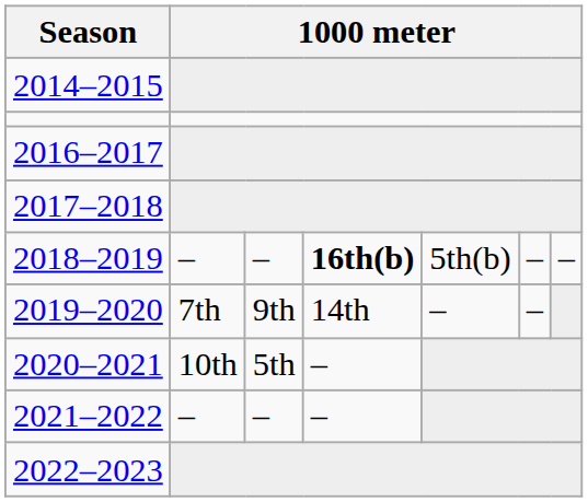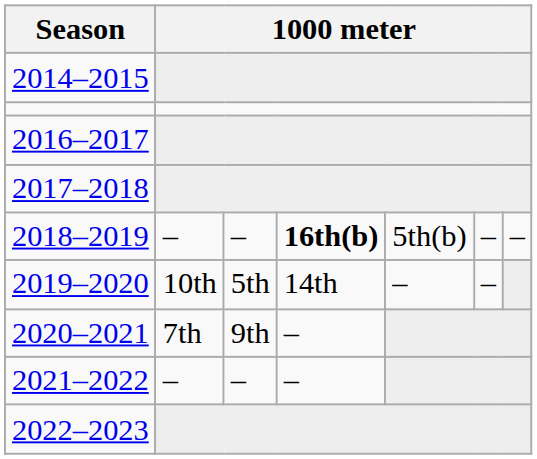2019–2020 | column 2: 7th -> 10th
2019–2020 | column 3: 9th -> 5th
2020–2021 | column 2: 10th -> 7th
2020–2021 | column 3: 5th -> 9th
